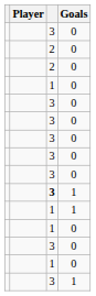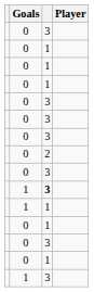columns swapped: Player <-> Goals
row 3 | column 3: 2 -> 1
row 4 | column 3: 2 -> 1
row 9 | column 3: 3 -> 2
